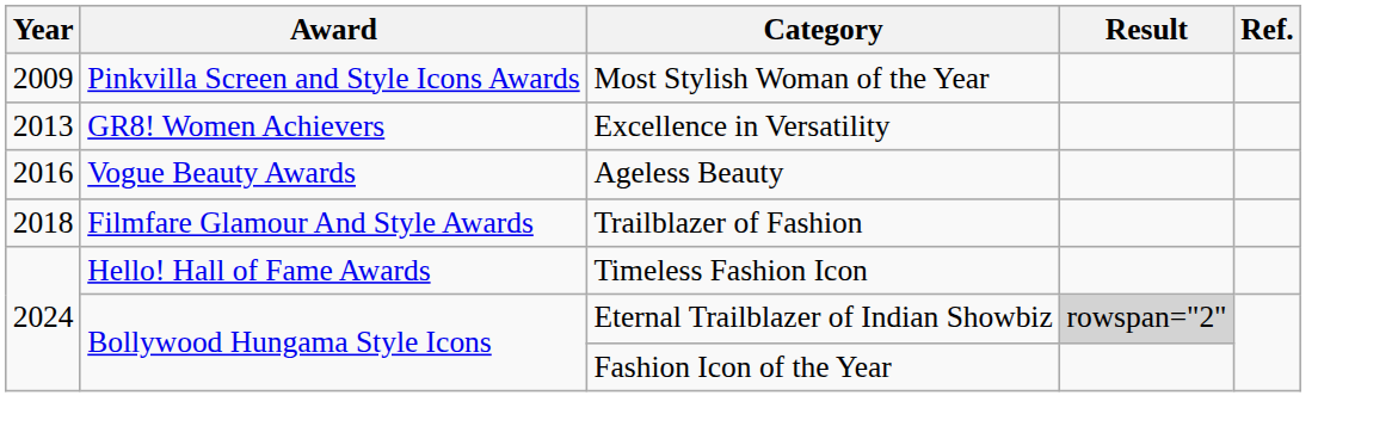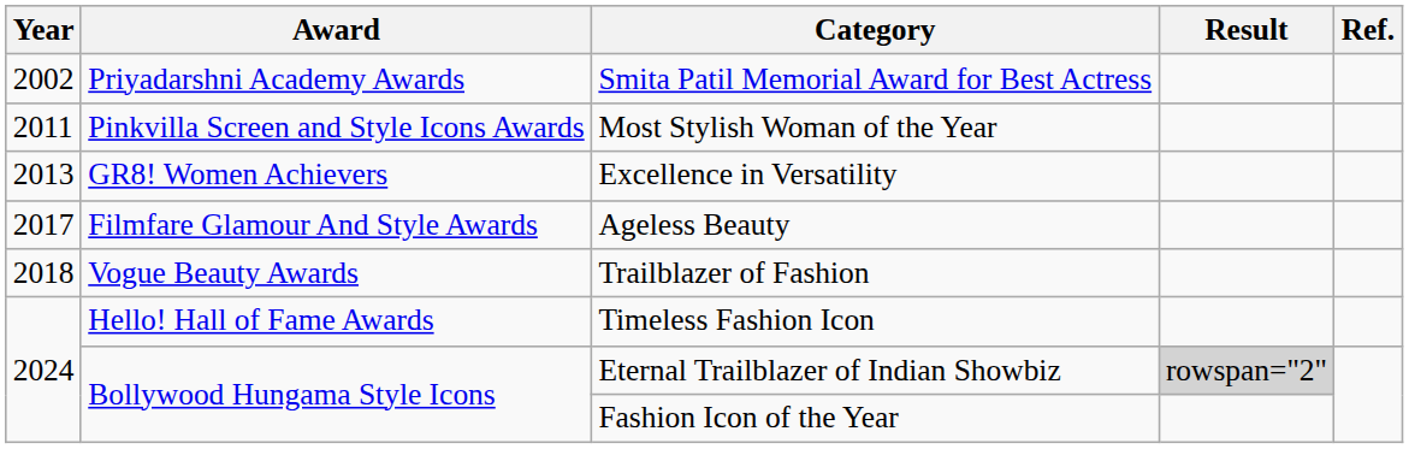+ row: 2002 | Priyadarshni Academy Awards | Smita Patil Memorial Award for Best Actress
Most Stylish Woman of the Year | Year: 2009 -> 2011
Ageless Beauty | Year: 2016 -> 2017
Ageless Beauty | Award: Vogue Beauty Awards -> Filmfare Glamour And Style Awards
Trailblazer of Fashion | Award: Filmfare Glamour And Style Awards -> Vogue Beauty Awards
